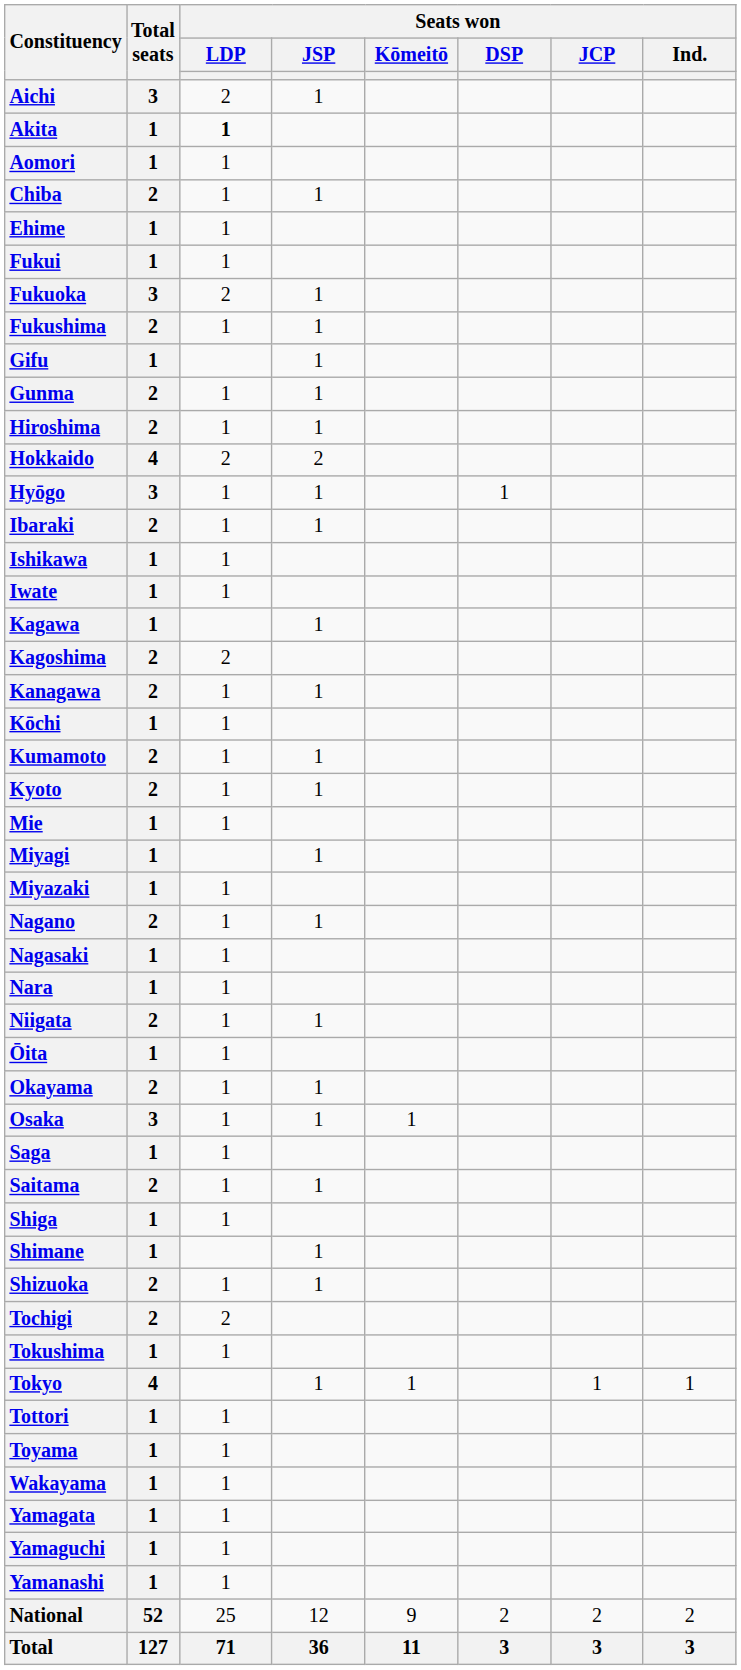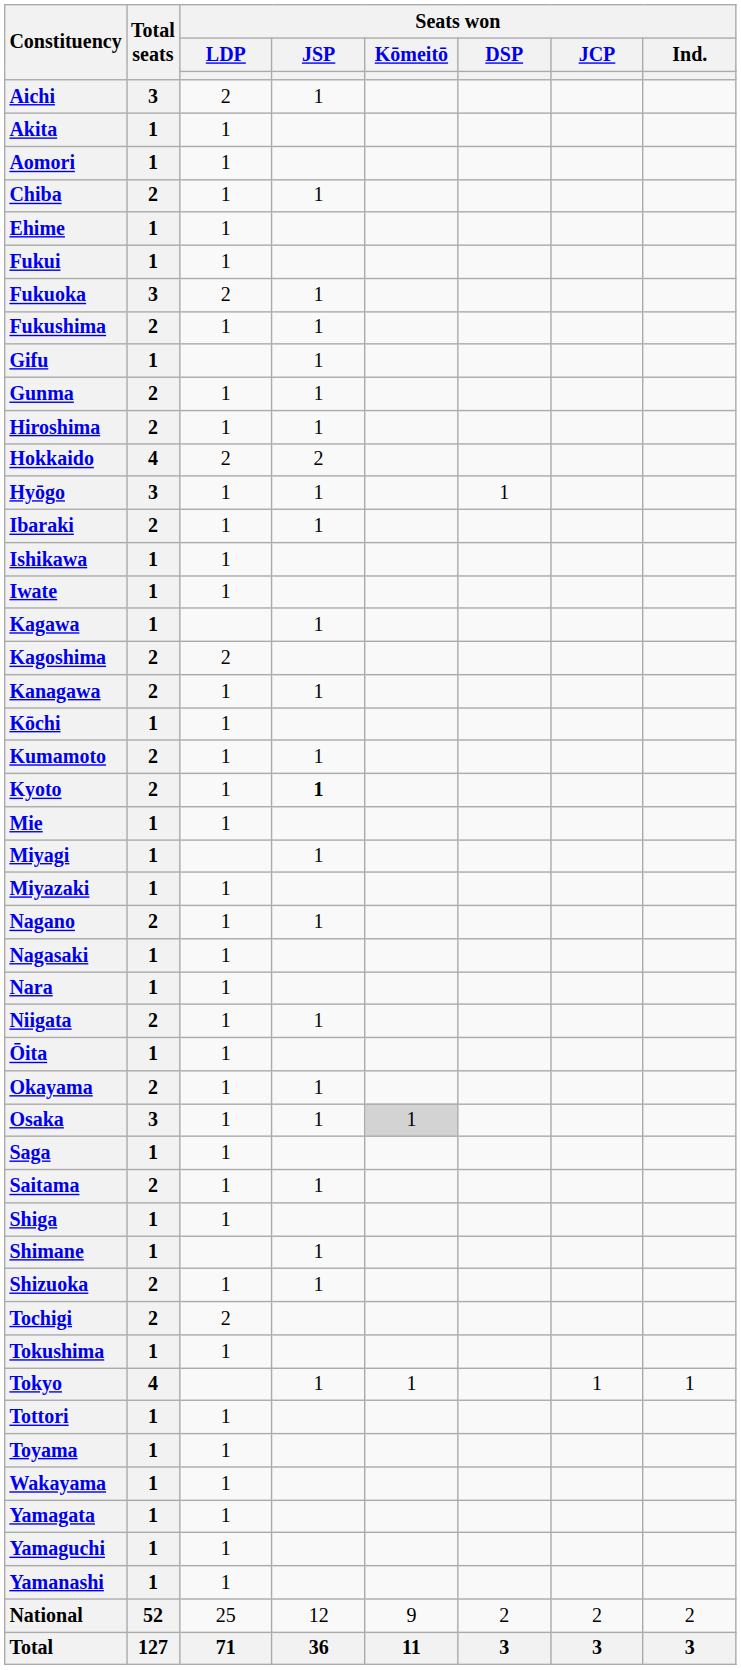Akita | Seats won / LDP: bold -> normal
Kyoto | Seats won / JSP: normal -> bold
Osaka | Seats won / Kōmeitō: no background -> lightgrey background
